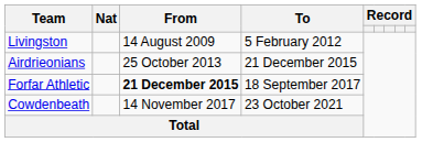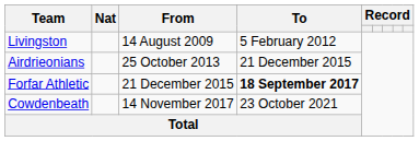Forfar Athletic | From: bold -> normal
Forfar Athletic | To: normal -> bold
